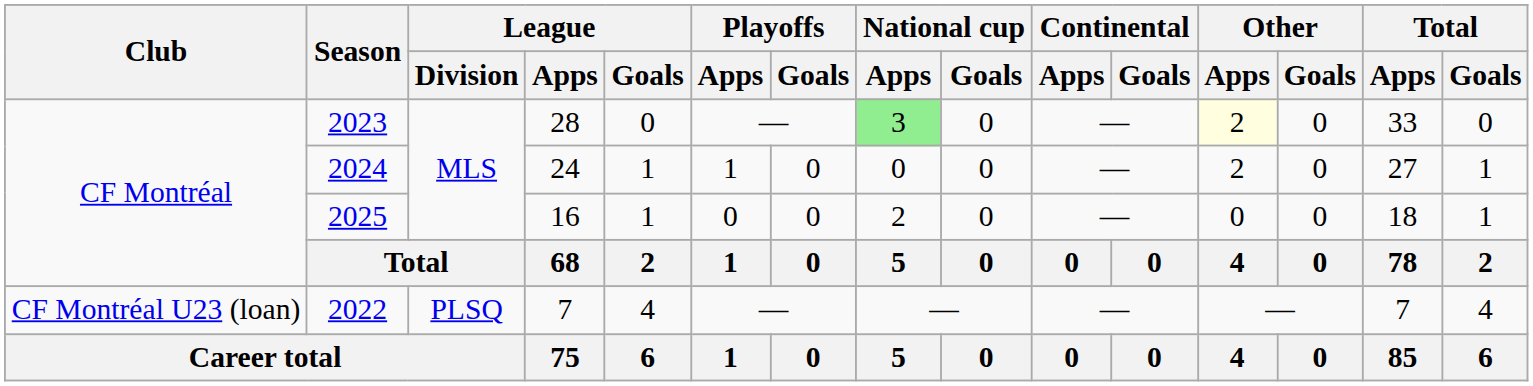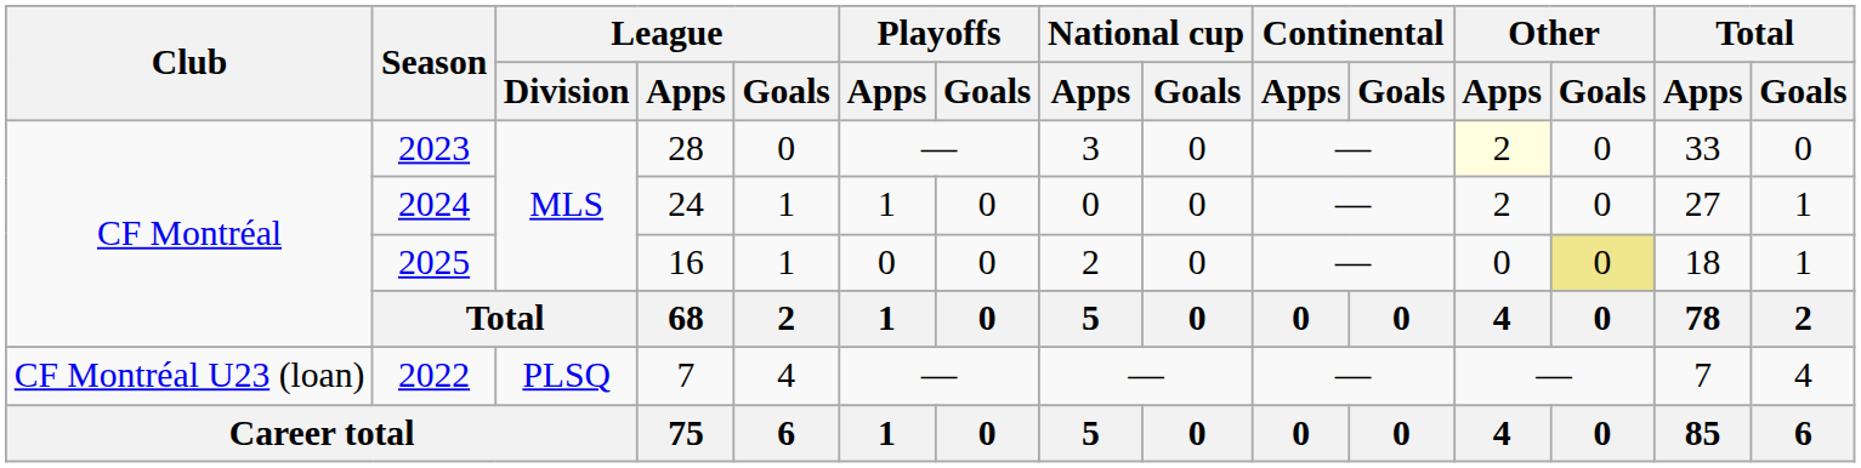2023 | National cup / Apps: lightgreen background -> no background
2025 | Other / Goals: no background -> khaki background
